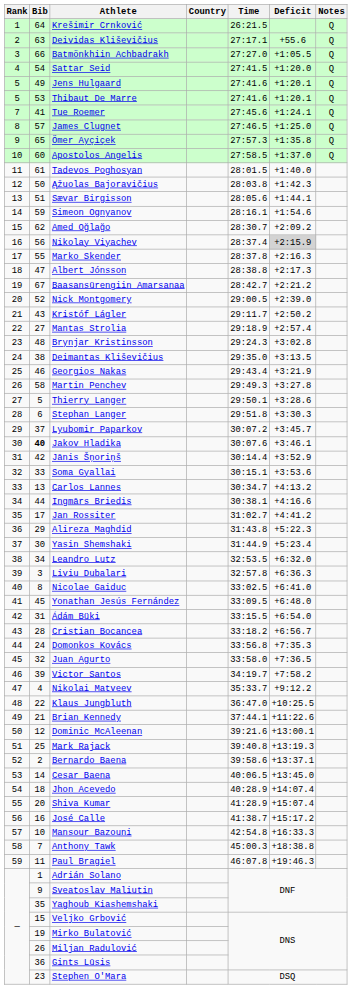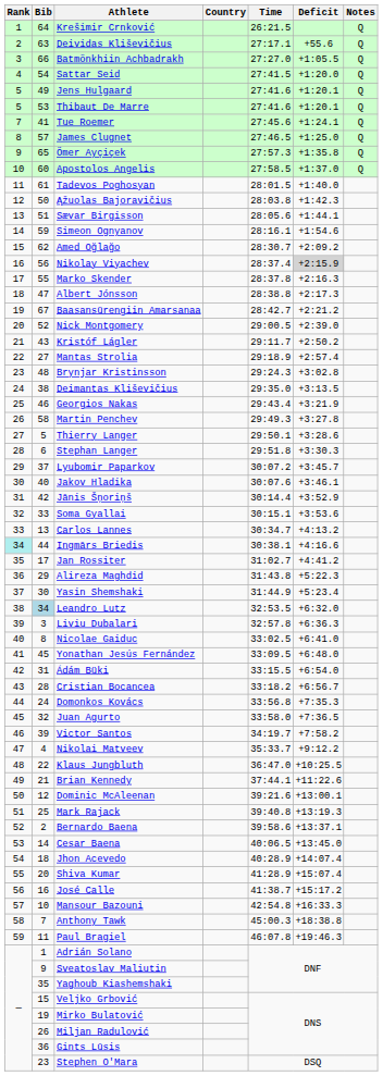Jakov Hladika | Bib: bold -> normal
Ingmārs Briedis | Rank: no background -> paleturquoise background
Leandro Lutz | Bib: no background -> lightblue background
